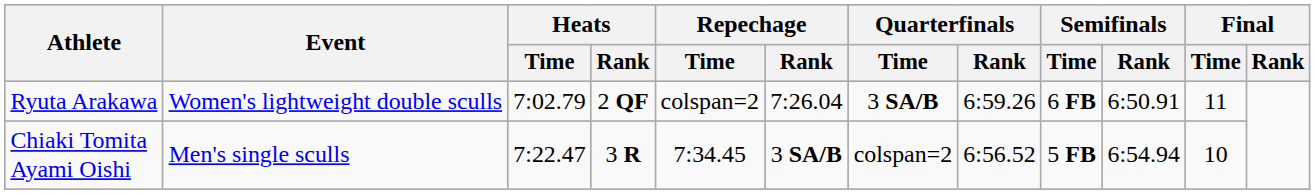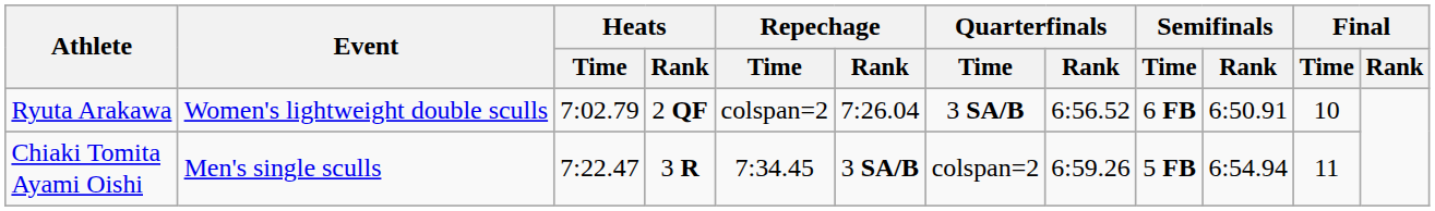Ryuta Arakawa | Quarterfinals / Rank: 6:59.26 -> 6:56.52
Ryuta Arakawa | Final / Time: 11 -> 10
Chiaki Tomita Ayami Oishi | Quarterfinals / Rank: 6:56.52 -> 6:59.26
Chiaki Tomita Ayami Oishi | Final / Time: 10 -> 11
